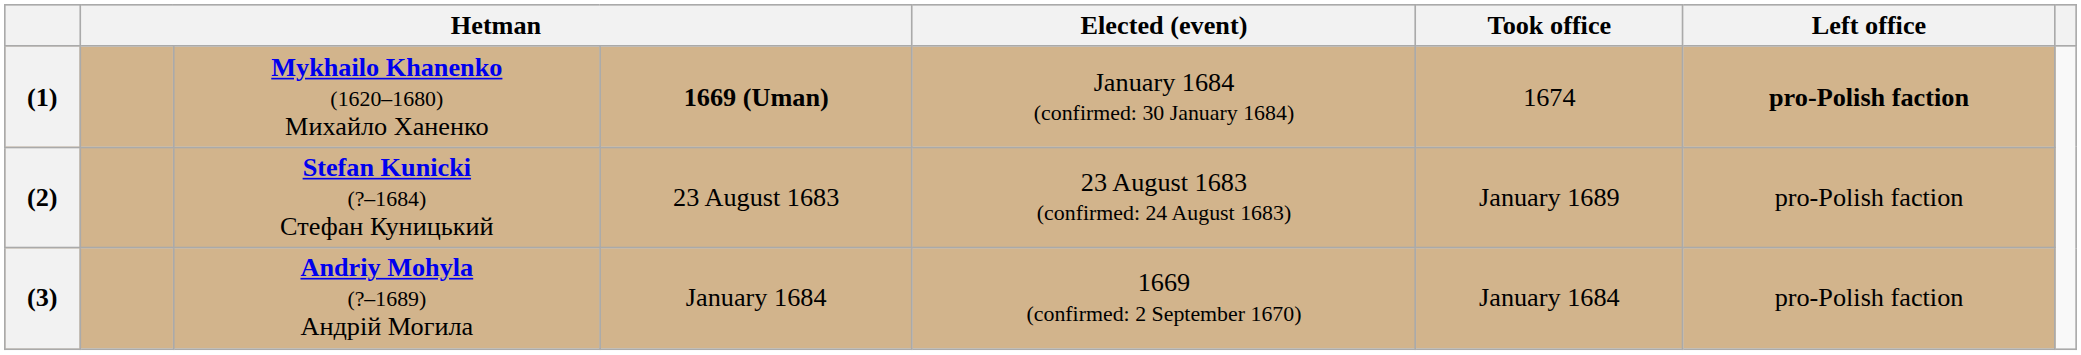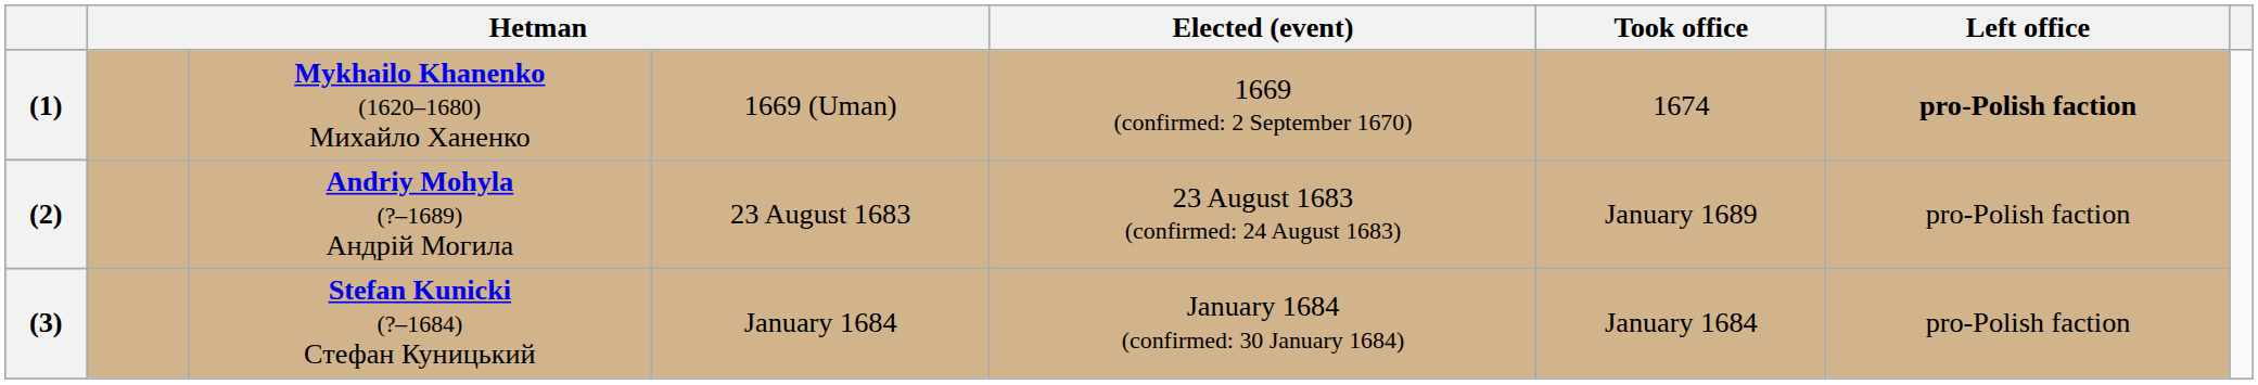(1) | column 4: bold -> normal
(1) | Elected (event): January 1684 (confirmed: 30 January 1684) -> 1669 (confirmed: 2 September 1670)
(2) | column 3: Stefan Kunicki (?–1684) Стефан Куницький -> Andriy Mohyla (?–1689) Андрій Могила
(3) | column 3: Andriy Mohyla (?–1689) Андрій Могила -> Stefan Kunicki (?–1684) Стефан Куницький
(3) | Elected (event): 1669 (confirmed: 2 September 1670) -> January 1684 (confirmed: 30 January 1684)
